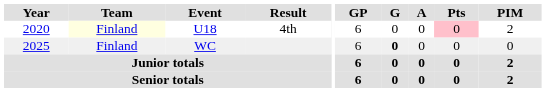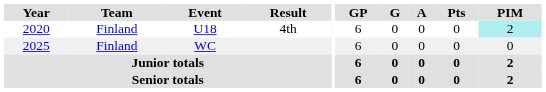U18 | Team: lightyellow background -> no background
U18 | Pts: pink background -> no background
U18 | PIM: no background -> paleturquoise background
WC | G: bold -> normal
